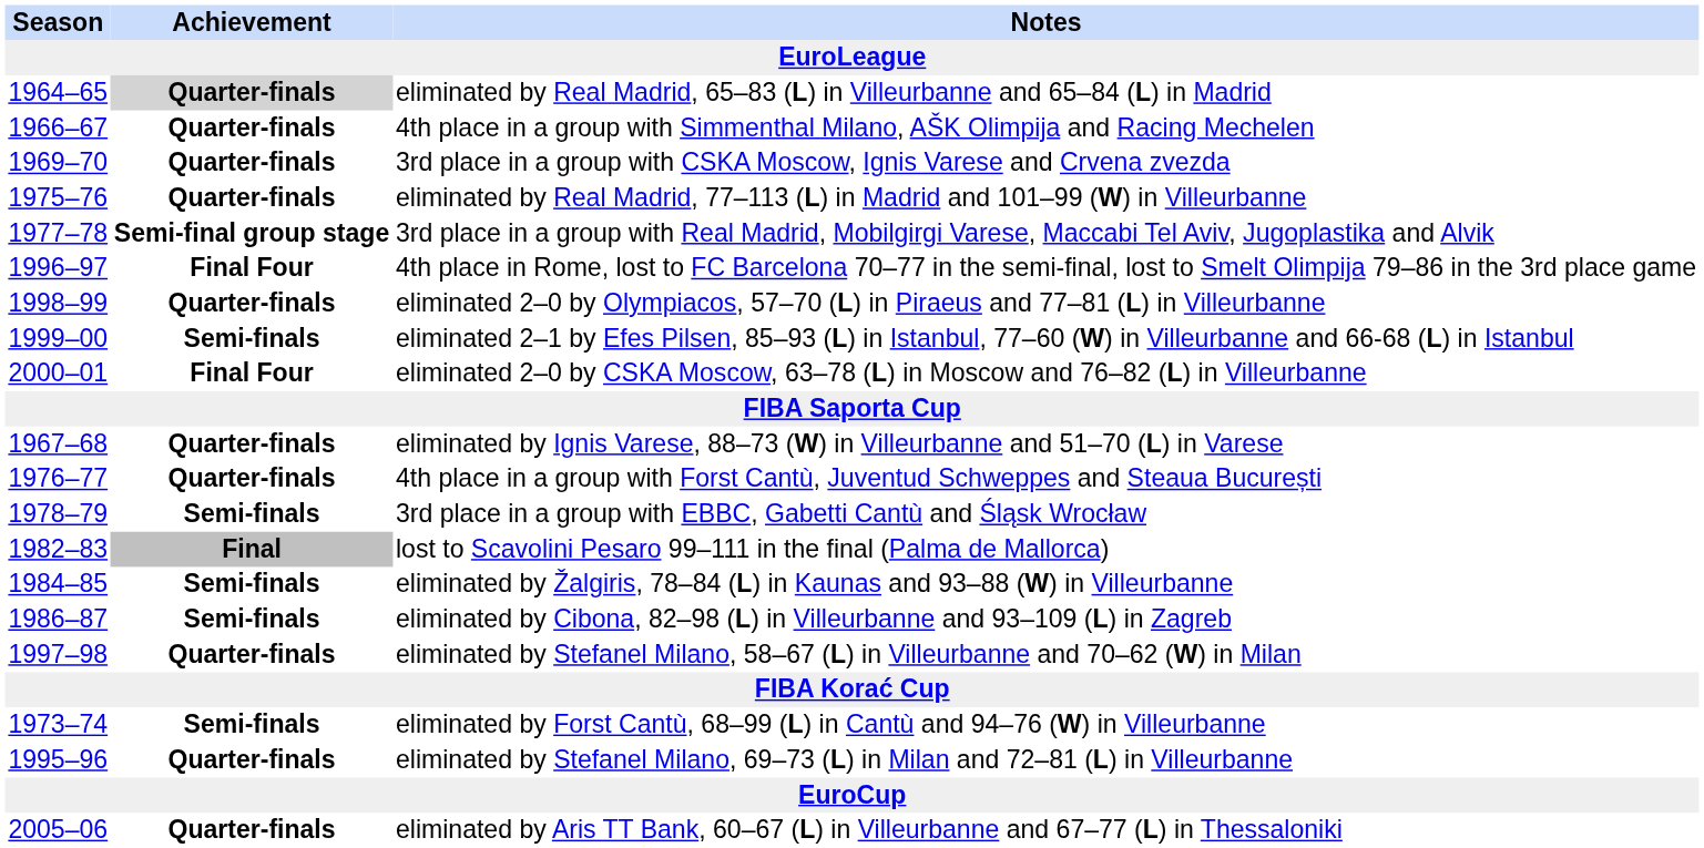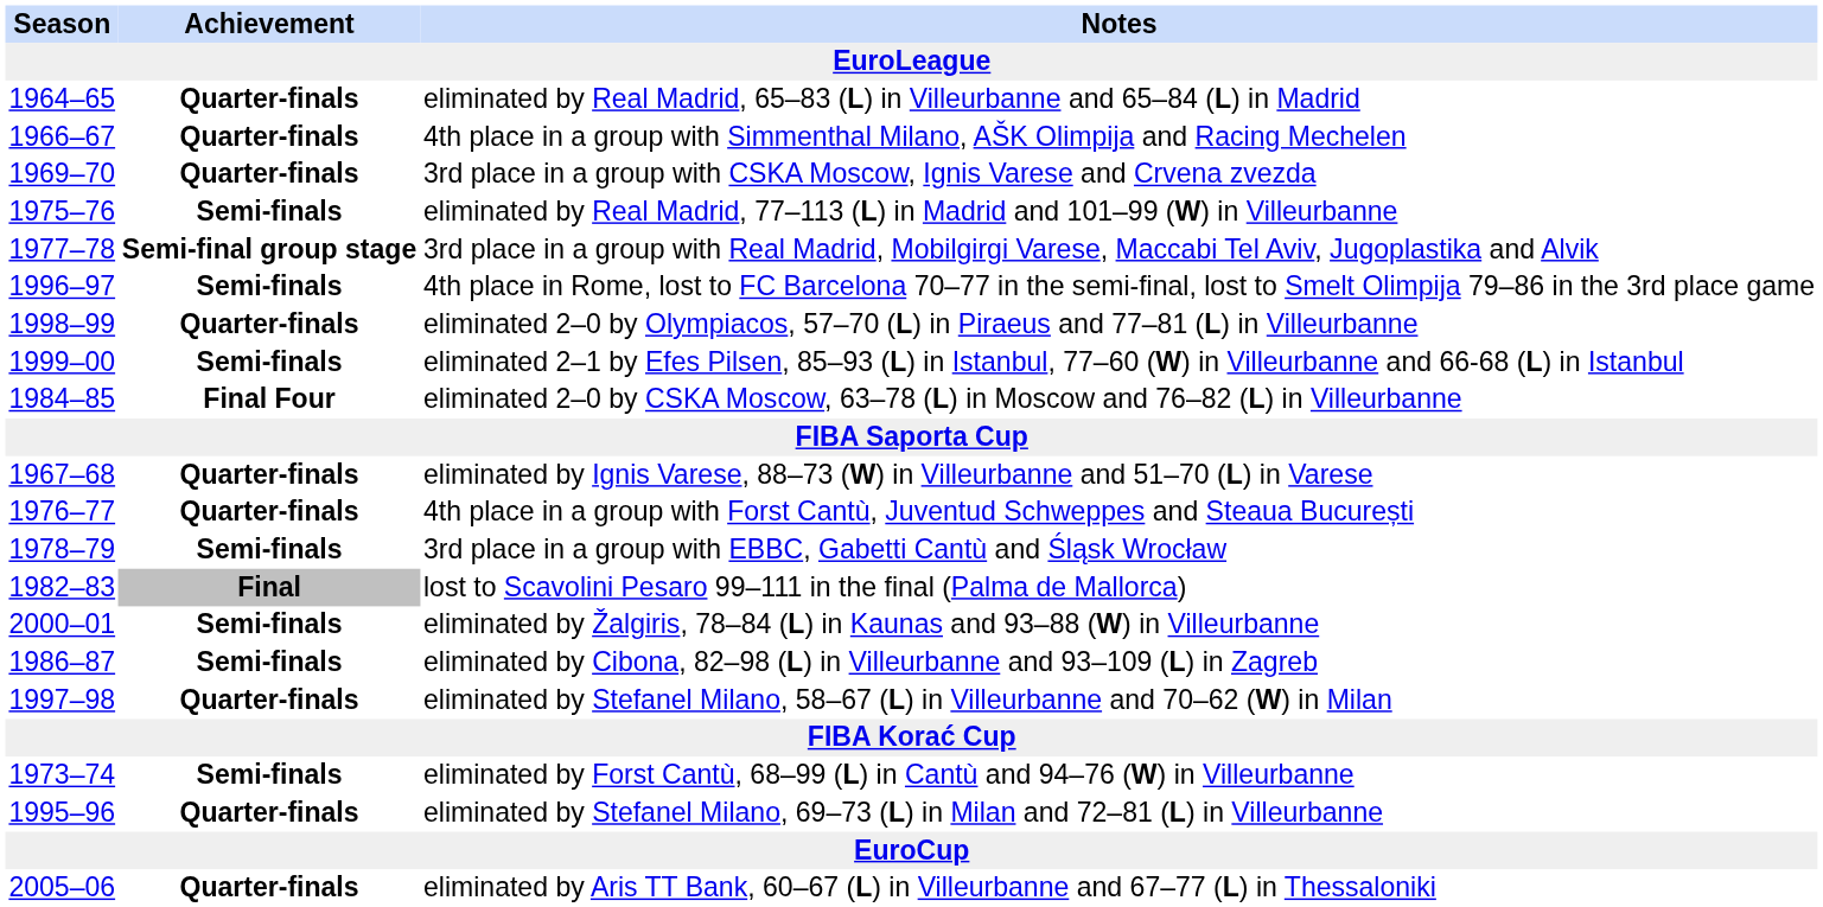row 3 | Achievement: lightgrey background -> no background
row 6 | Achievement: Quarter-finals -> Semi-finals
row 8 | Achievement: Final Four -> Semi-finals
row 11 | Season: 2000–01 -> 1984–85
row 17 | Season: 1984–85 -> 2000–01
